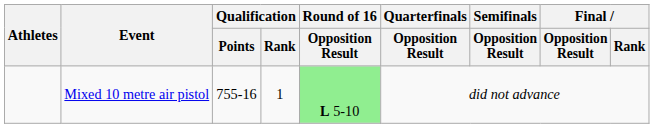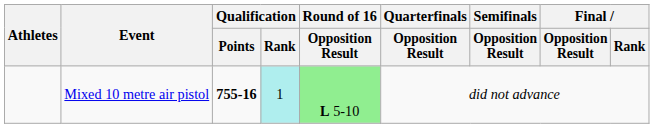Mixed 10 metre air pistol | Qualification / Points: normal -> bold
Mixed 10 metre air pistol | Qualification / Rank: no background -> paleturquoise background
